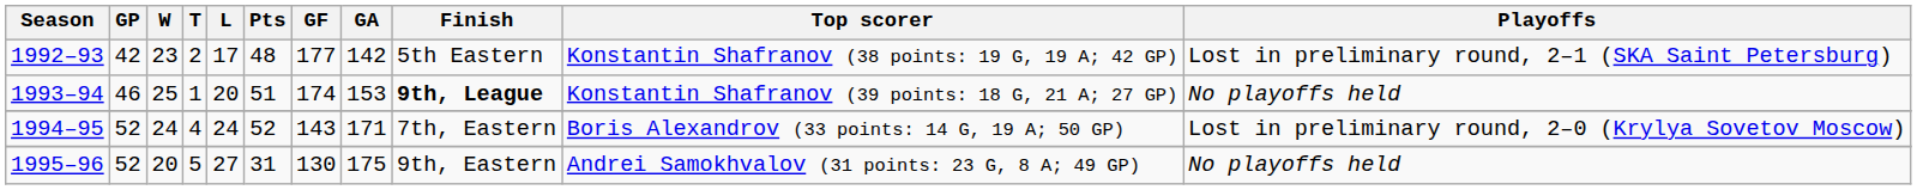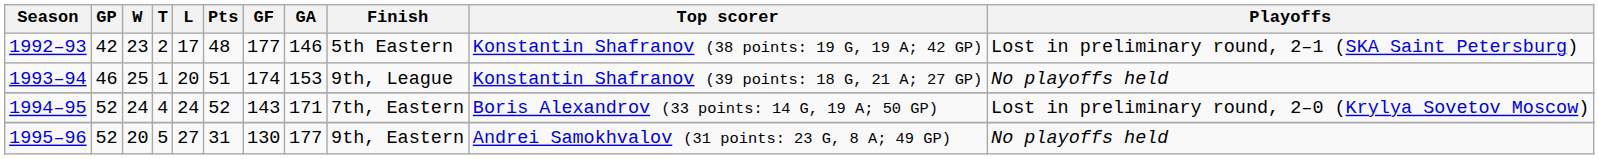1992–93 | GA: 142 -> 146
1993–94 | Finish: bold -> normal
1995–96 | GA: 175 -> 177
